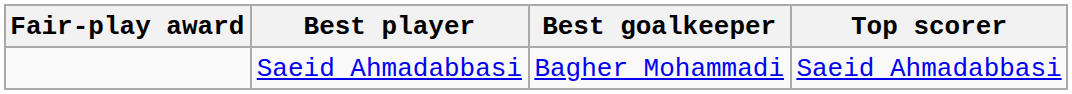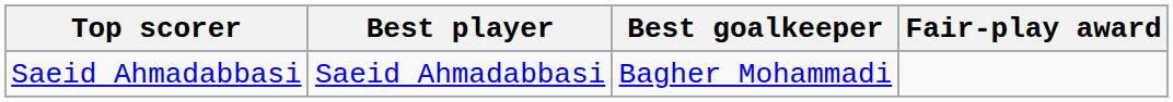columns swapped: Top scorer <-> Fair-play award
